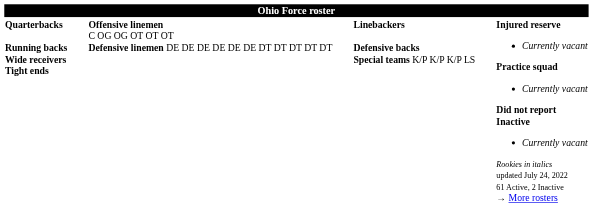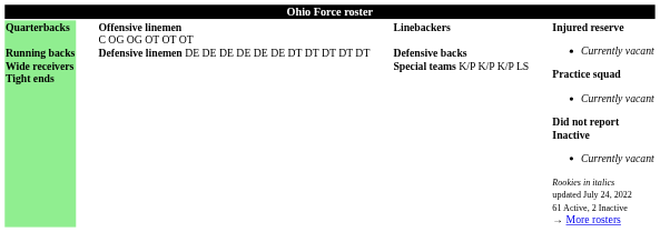Quarterbacks Running backs Wide receivers Tight ends | column 1: no background -> lightgreen background
